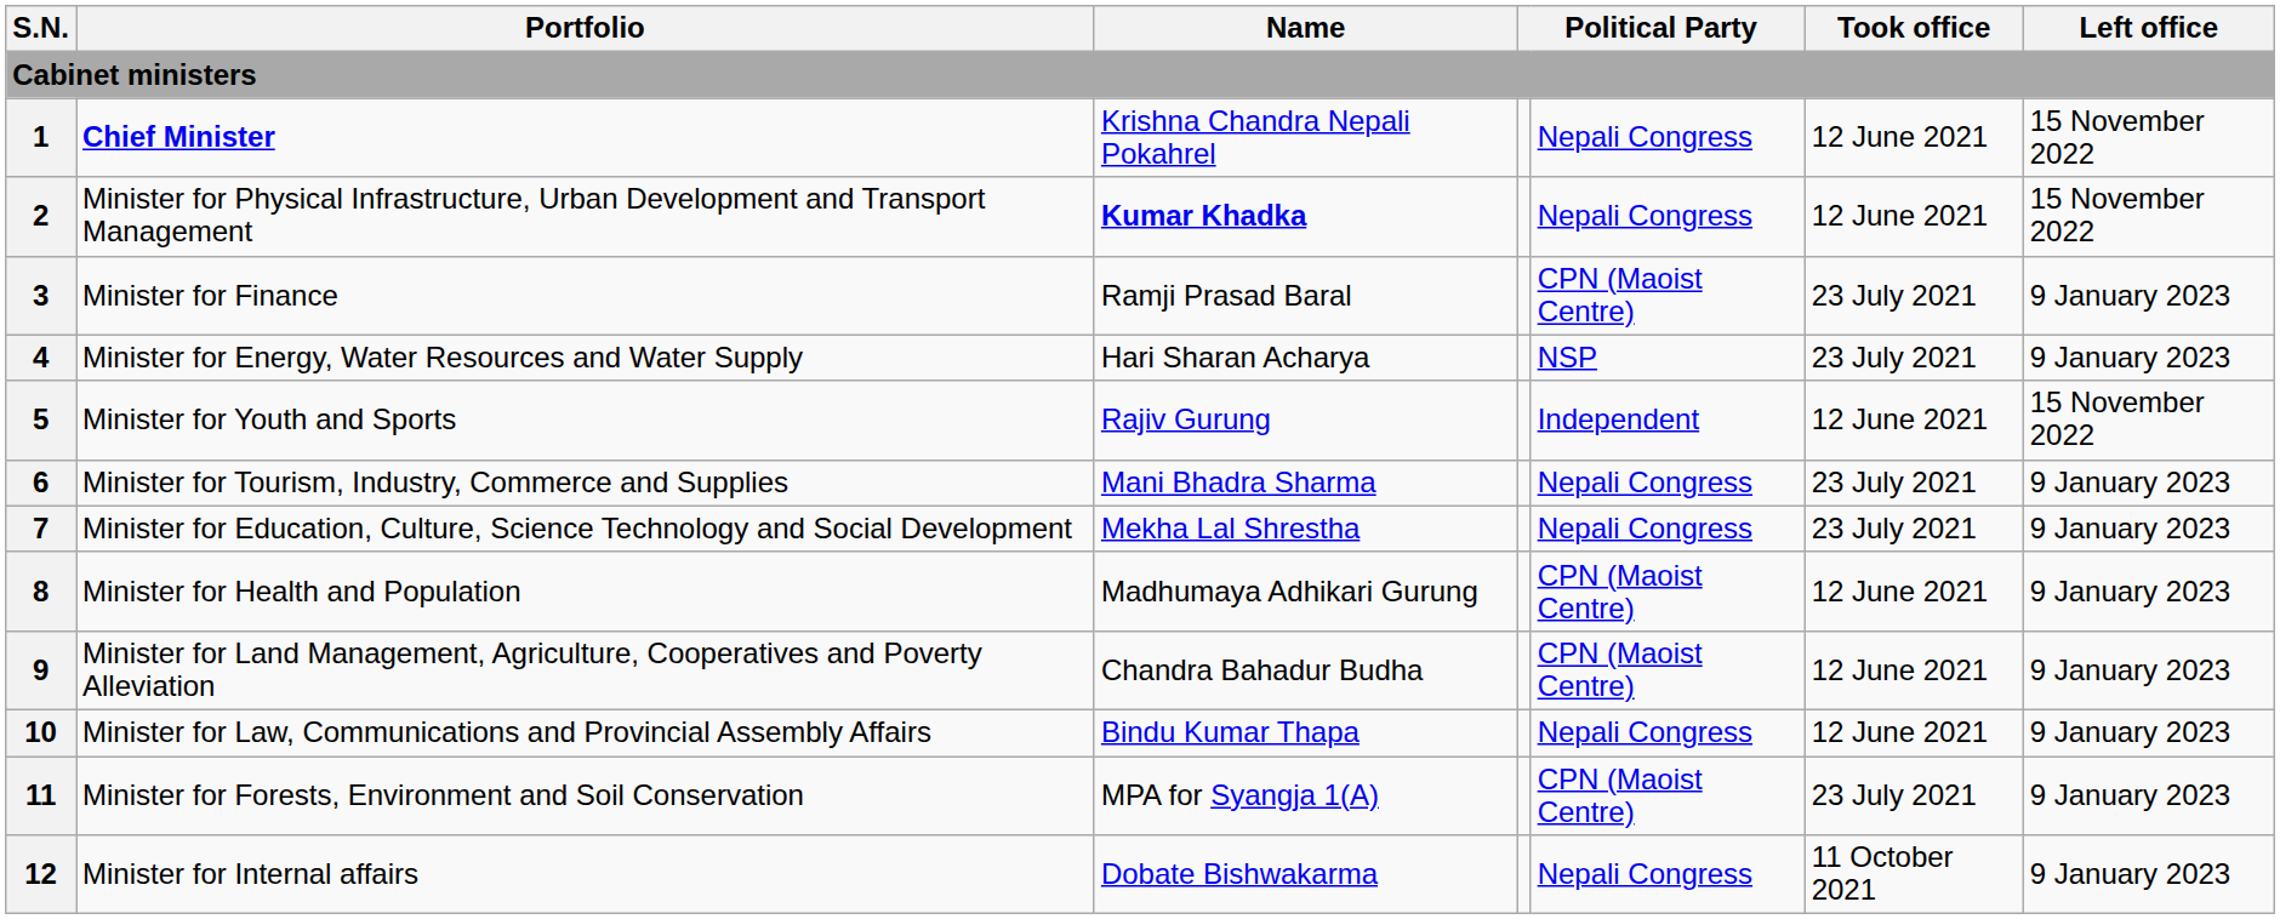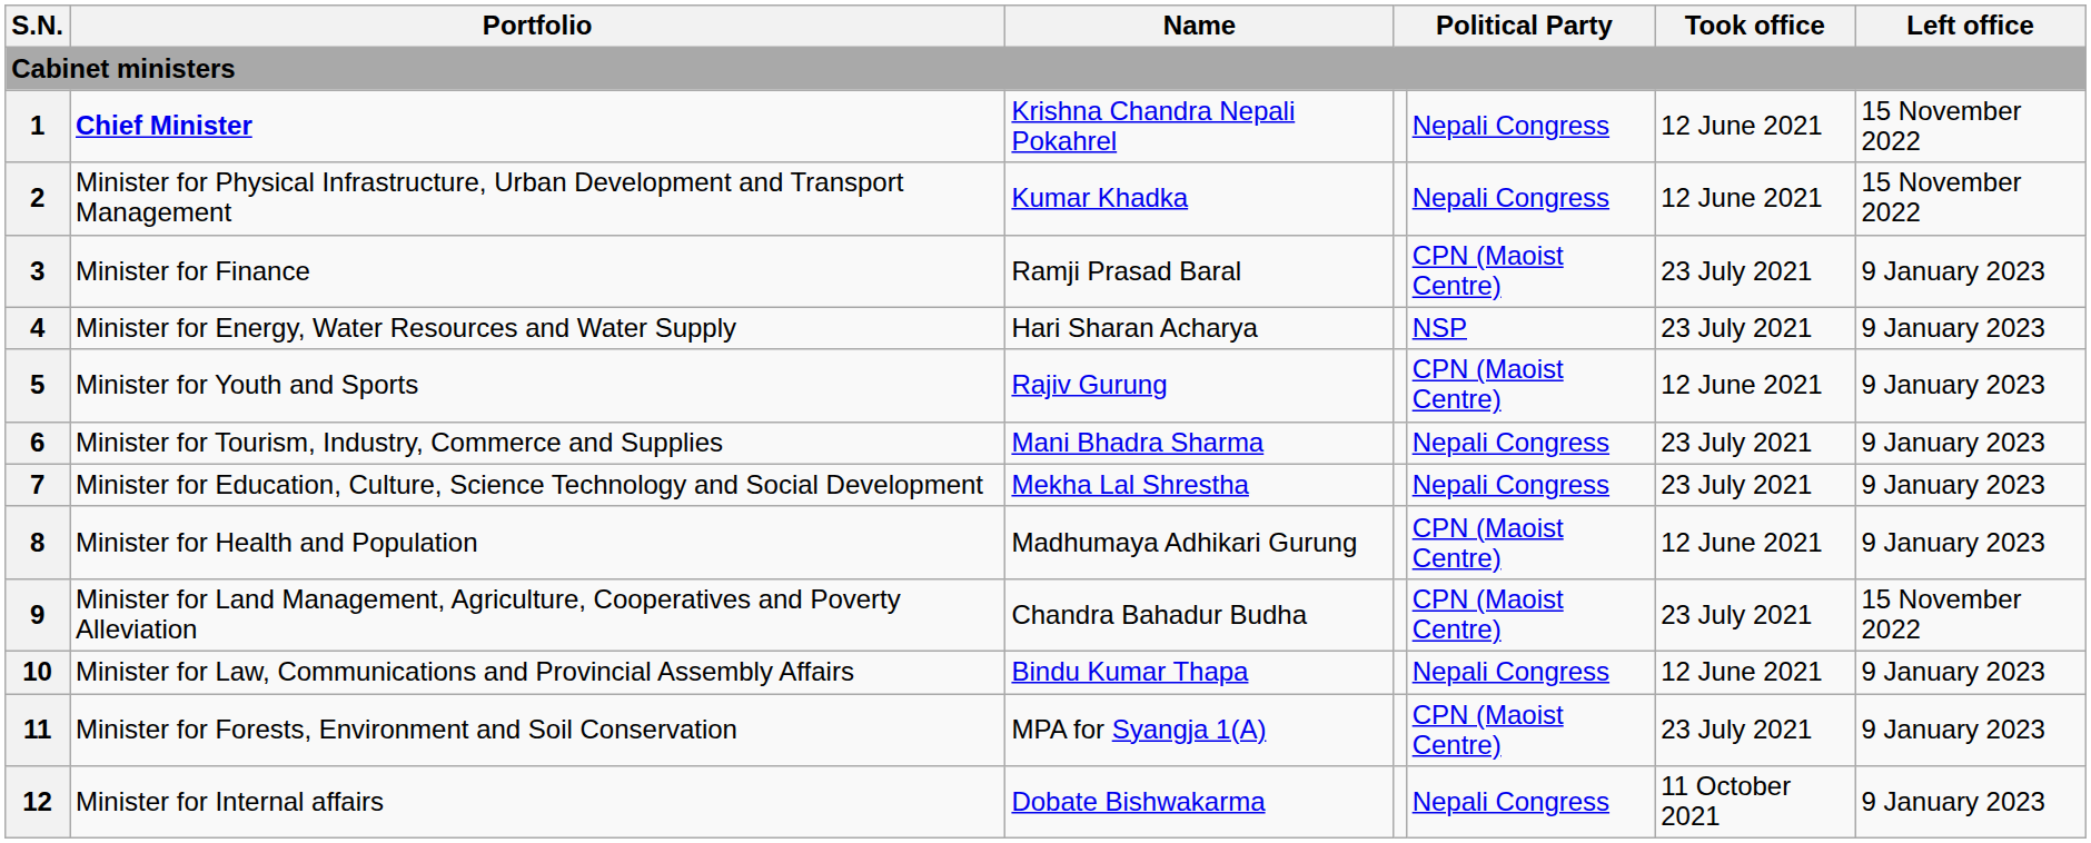2 | Name: bold -> normal
5 | column 5: Independent -> CPN (Maoist Centre)
5 | Left office: 15 November 2022 -> 9 January 2023
9 | Took office: 12 June 2021 -> 23 July 2021
9 | Left office: 9 January 2023 -> 15 November 2022
